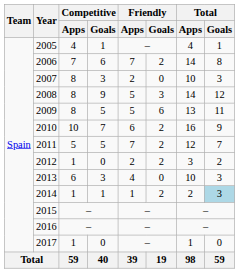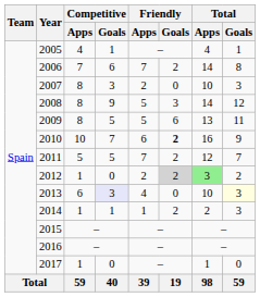2010 | Friendly / Goals: normal -> bold
2012 | Friendly / Goals: no background -> lightgrey background
2012 | Total / Apps: no background -> lightgreen background
2013 | Competitive / Goals: no background -> lavender background
2013 | Total / Goals: no background -> lightyellow background
2014 | Total / Goals: lightblue background -> no background
